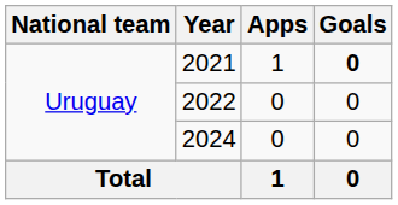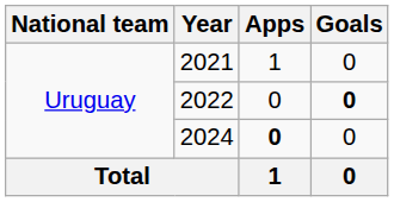2021 | Goals: bold -> normal
2022 | Goals: normal -> bold
2024 | Apps: normal -> bold
